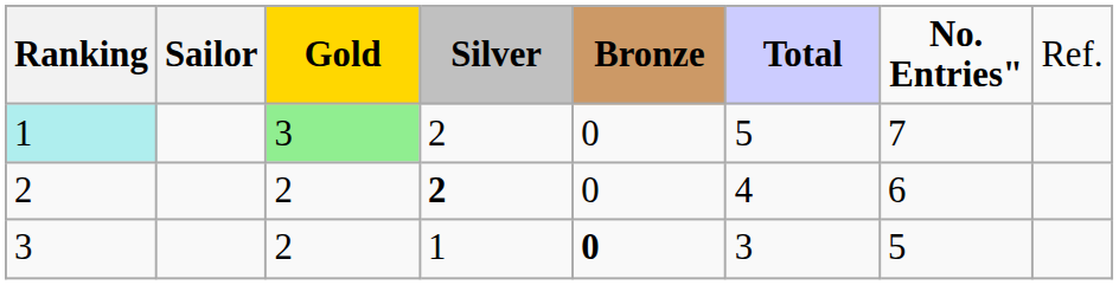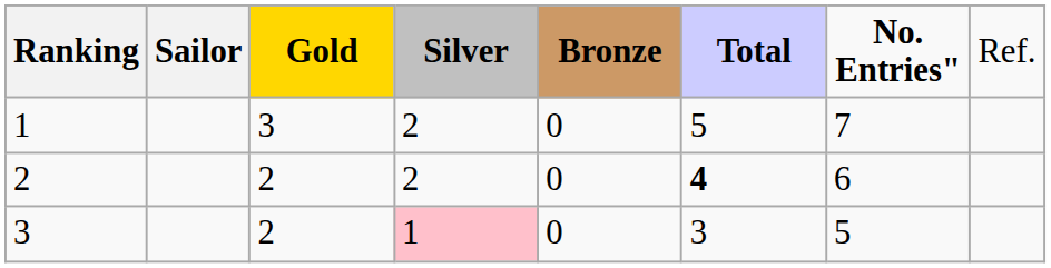row 2 | column 1: paleturquoise background -> no background
row 2 | column 3: lightgreen background -> no background
row 3 | column 4: bold -> normal
row 3 | column 6: normal -> bold
row 4 | column 4: no background -> pink background
row 4 | column 5: bold -> normal
